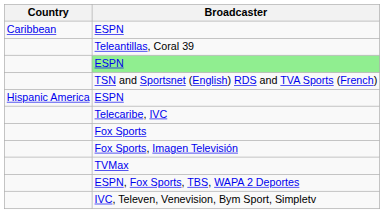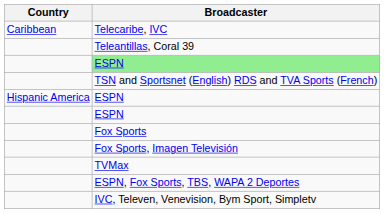row 2 | Broadcaster: ESPN -> Telecaribe, IVC
row 7 | Broadcaster: Telecaribe, IVC -> ESPN
